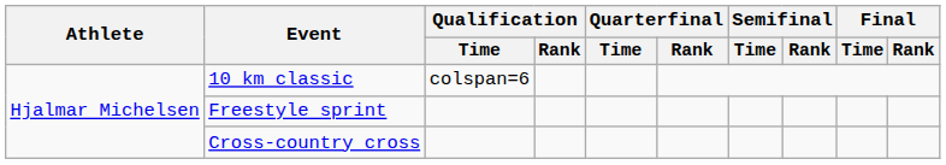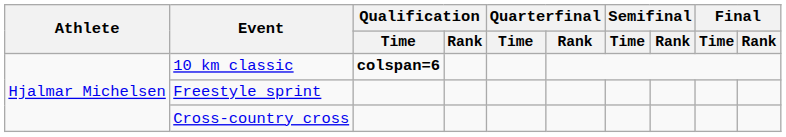10 km classic | Qualification / Time: normal -> bold
